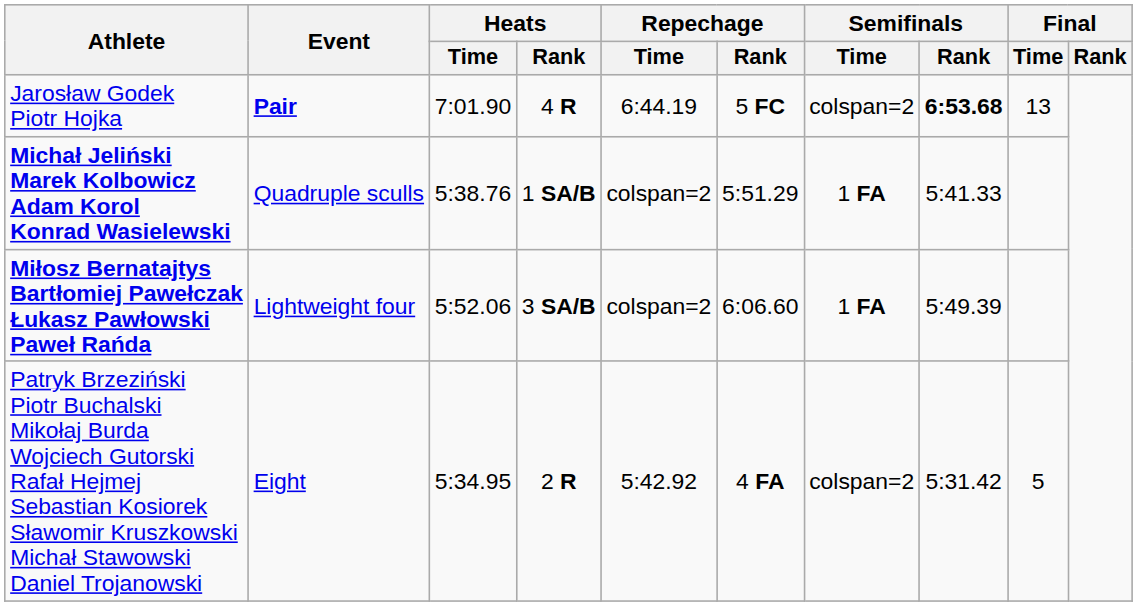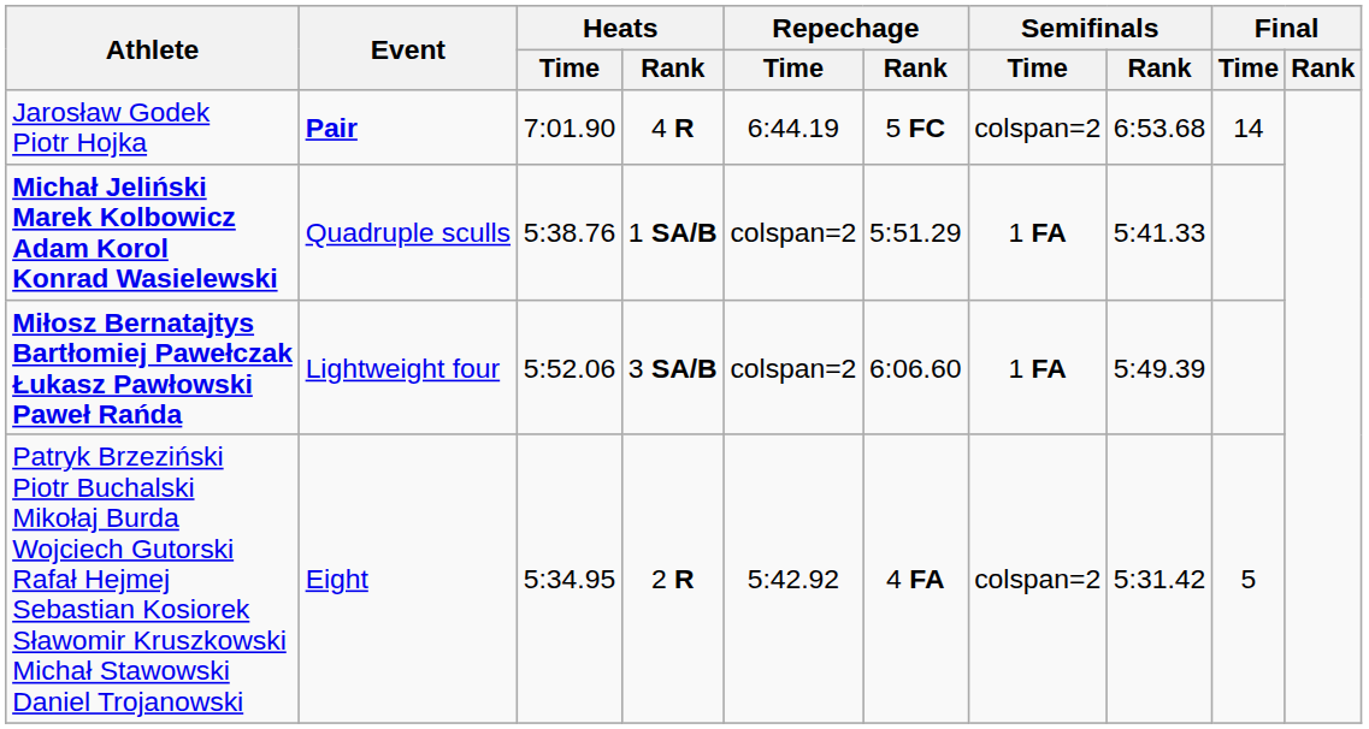Jarosław Godek Piotr Hojka | Semifinals / Rank: bold -> normal
Jarosław Godek Piotr Hojka | Final / Time: 13 -> 14
